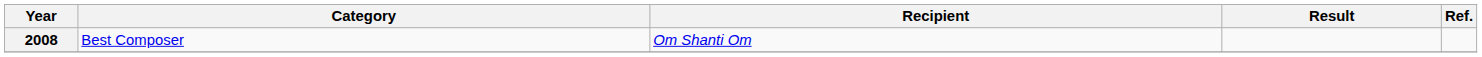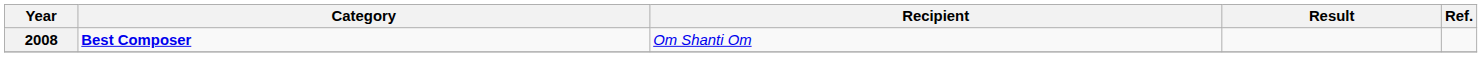2008 | Category: normal -> bold
